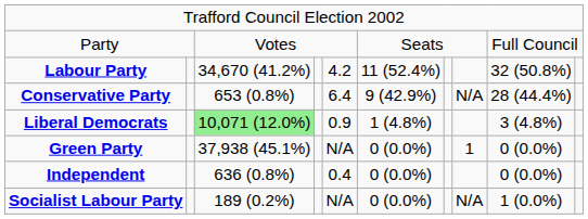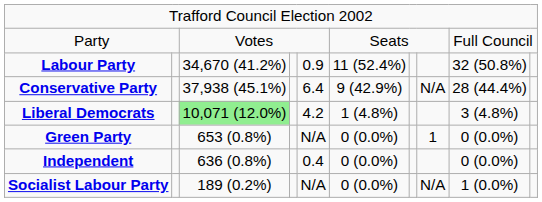Labour Party | column 5: 4.2 -> 0.9
Conservative Party | column 3: 653 (0.8%) -> 37,938 (45.1%)
Liberal Democrats | column 5: 0.9 -> 4.2
Green Party | column 3: 37,938 (45.1%) -> 653 (0.8%)
